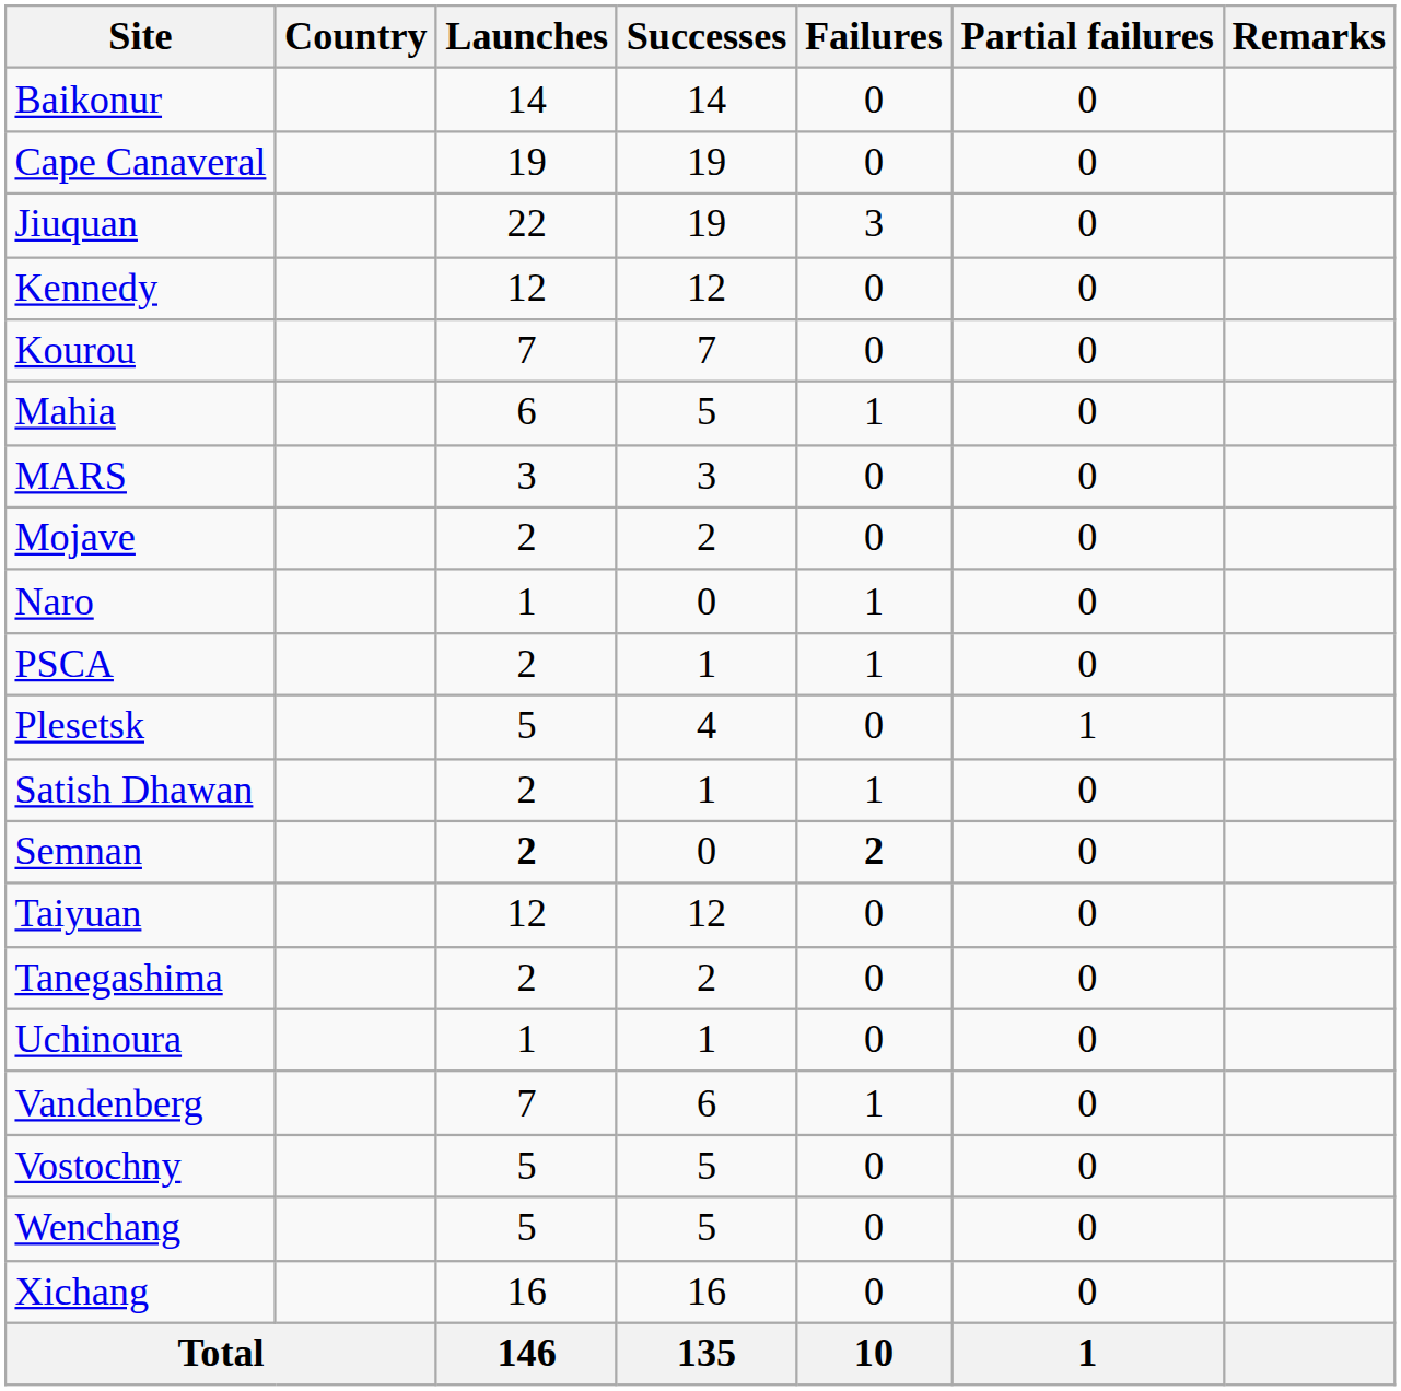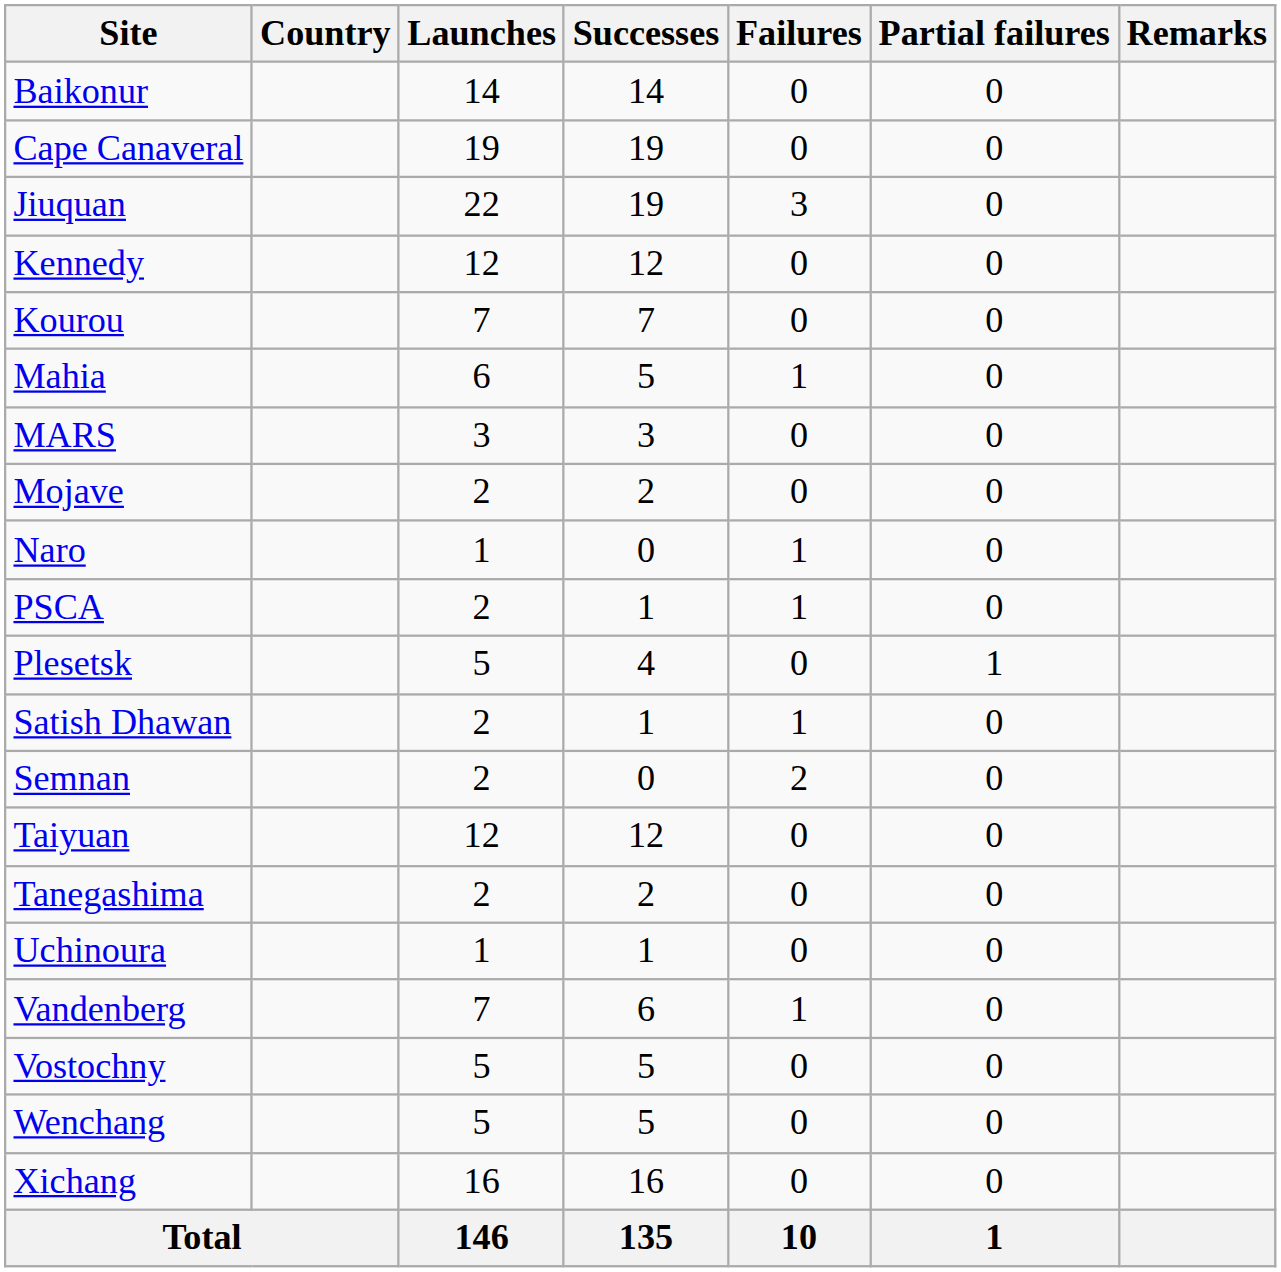Semnan | Launches: bold -> normal
Semnan | Failures: bold -> normal
